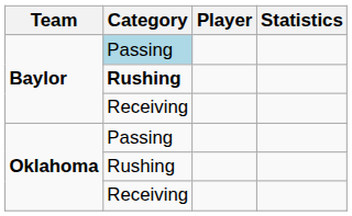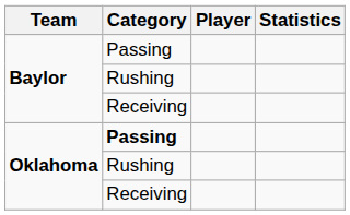Baylor / Passing | Category: lightblue background -> no background
Baylor / Rushing | Category: bold -> normal
Oklahoma / Passing | Category: normal -> bold
